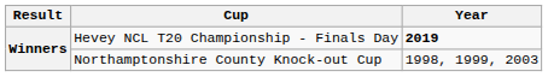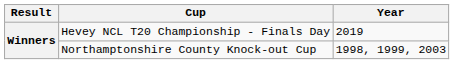Hevey NCL T20 Championship - Finals Day | Year: bold -> normal
